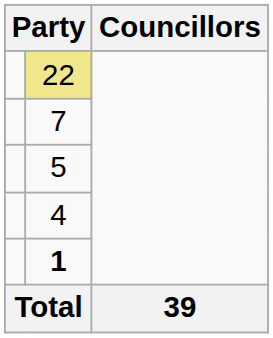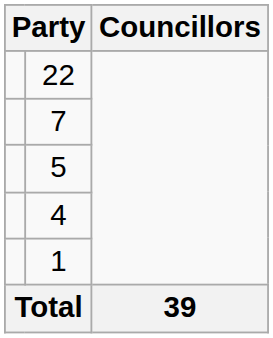22 | column 2: khaki background -> no background
1 | column 2: bold -> normal
